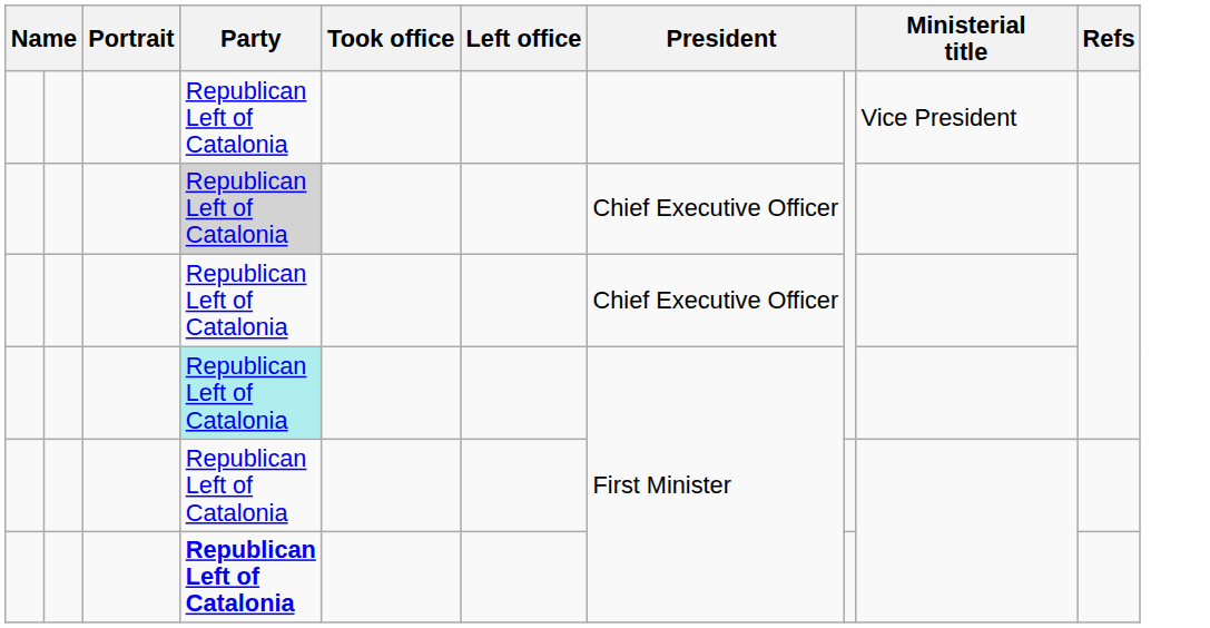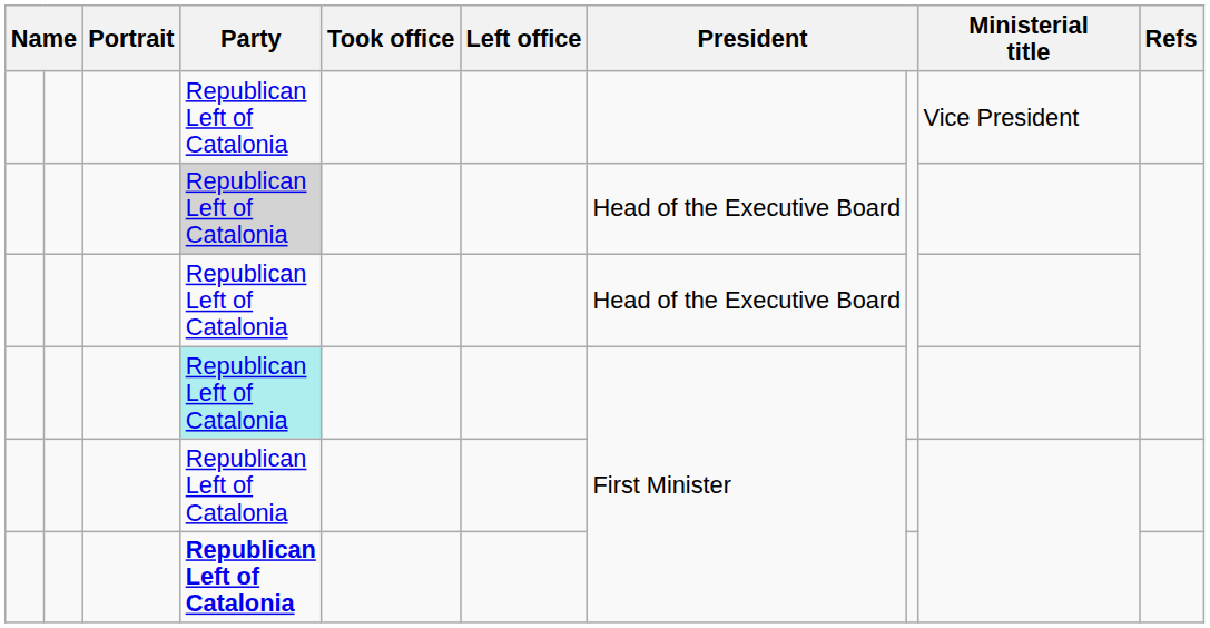row 3 | column 7: Chief Executive Officer -> Head of the Executive Board
row 4 | column 7: Chief Executive Officer -> Head of the Executive Board
